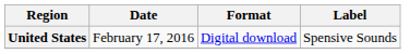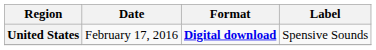United States | Format: normal -> bold
